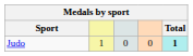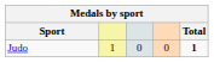Judo | Total: paleturquoise background -> no background
